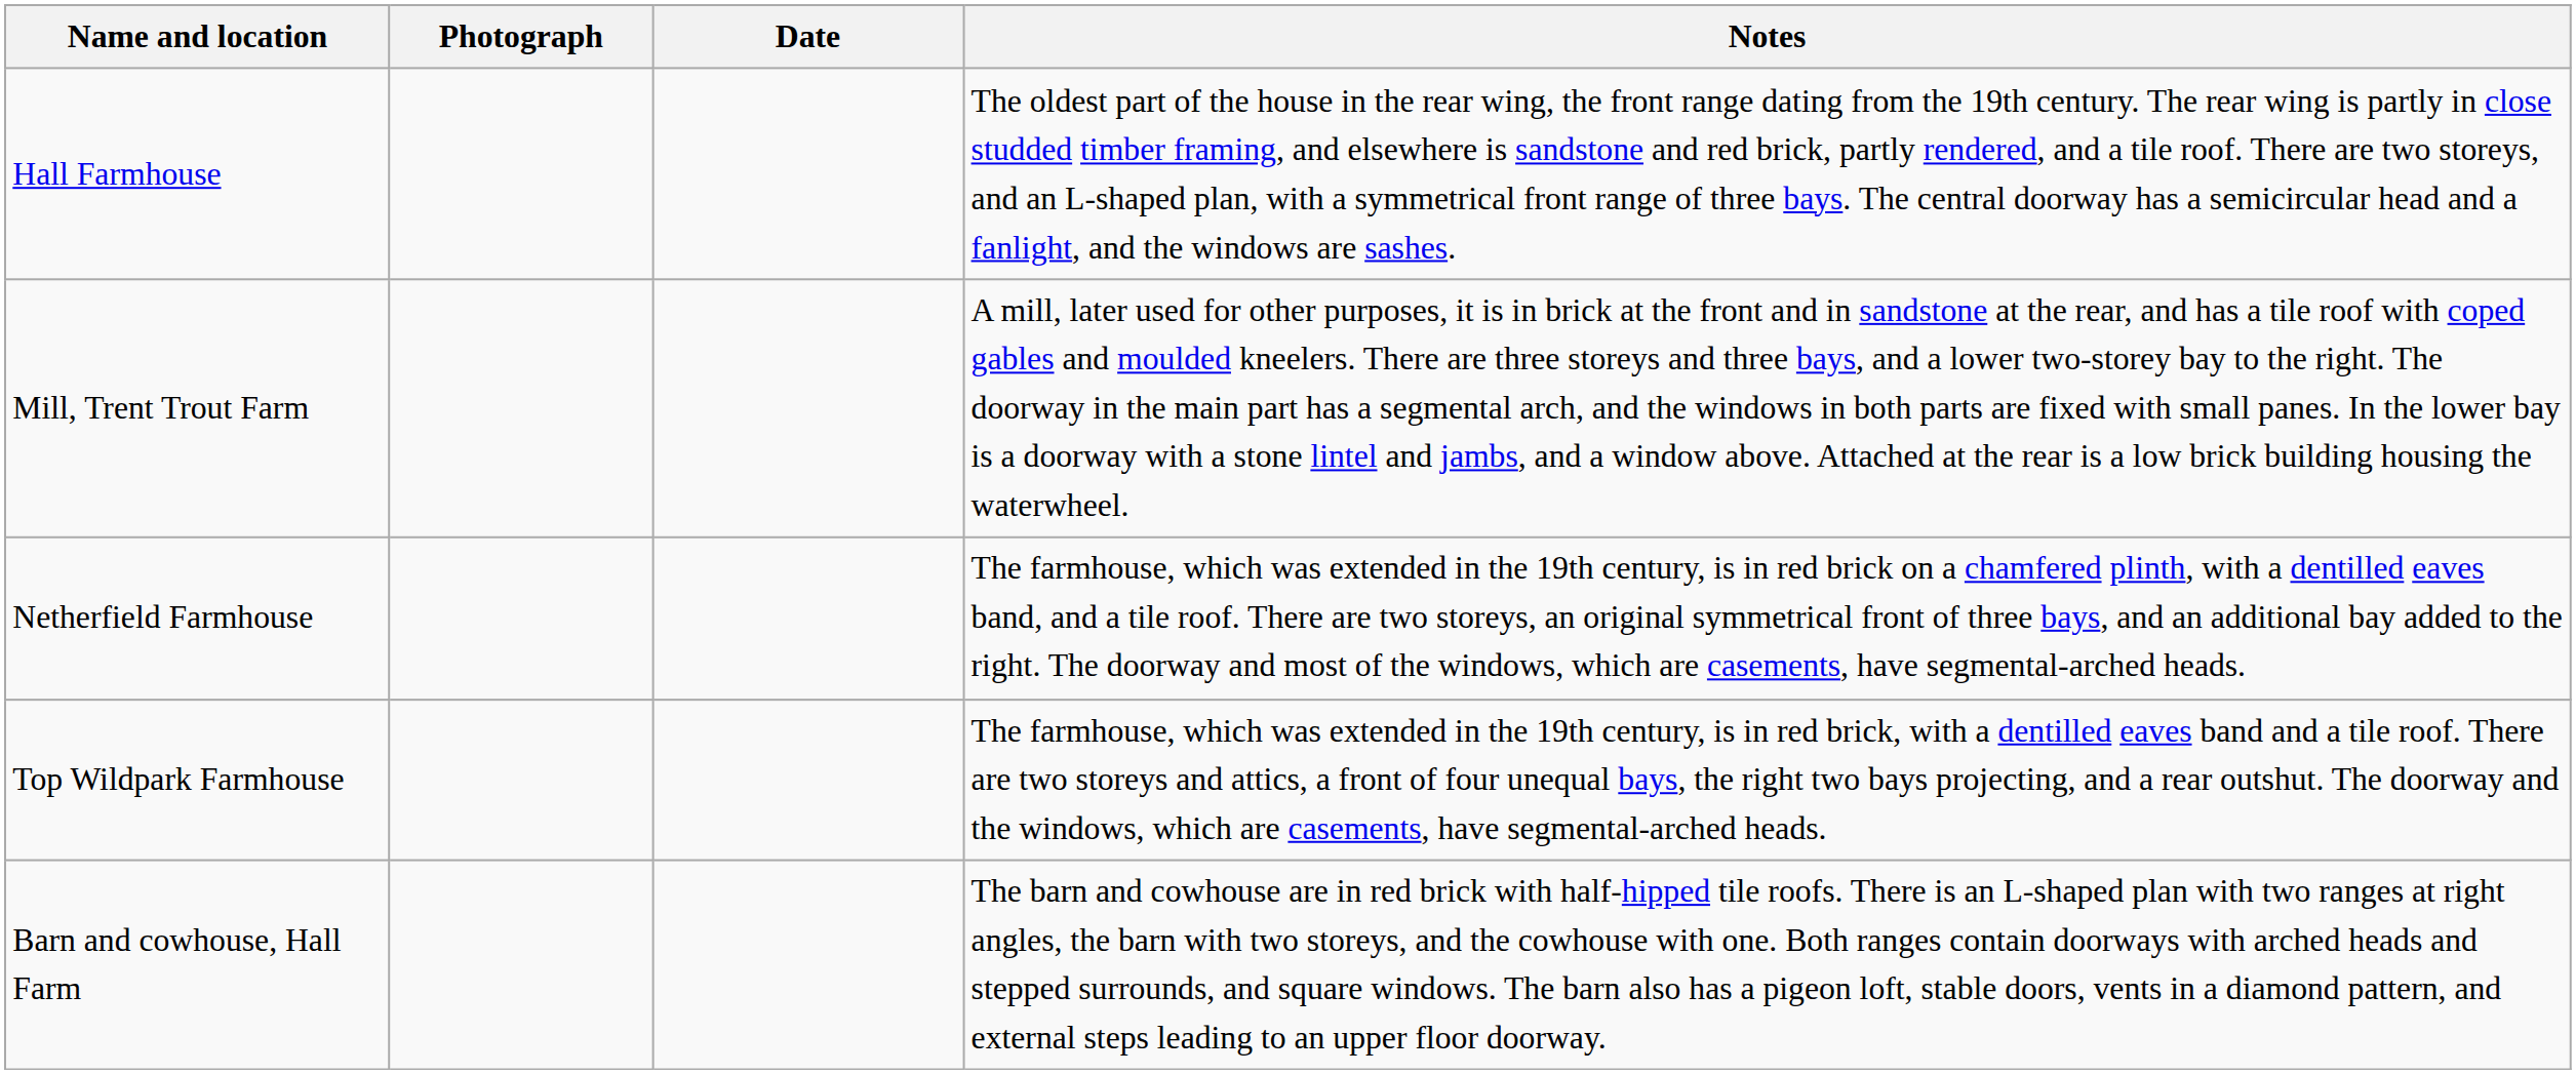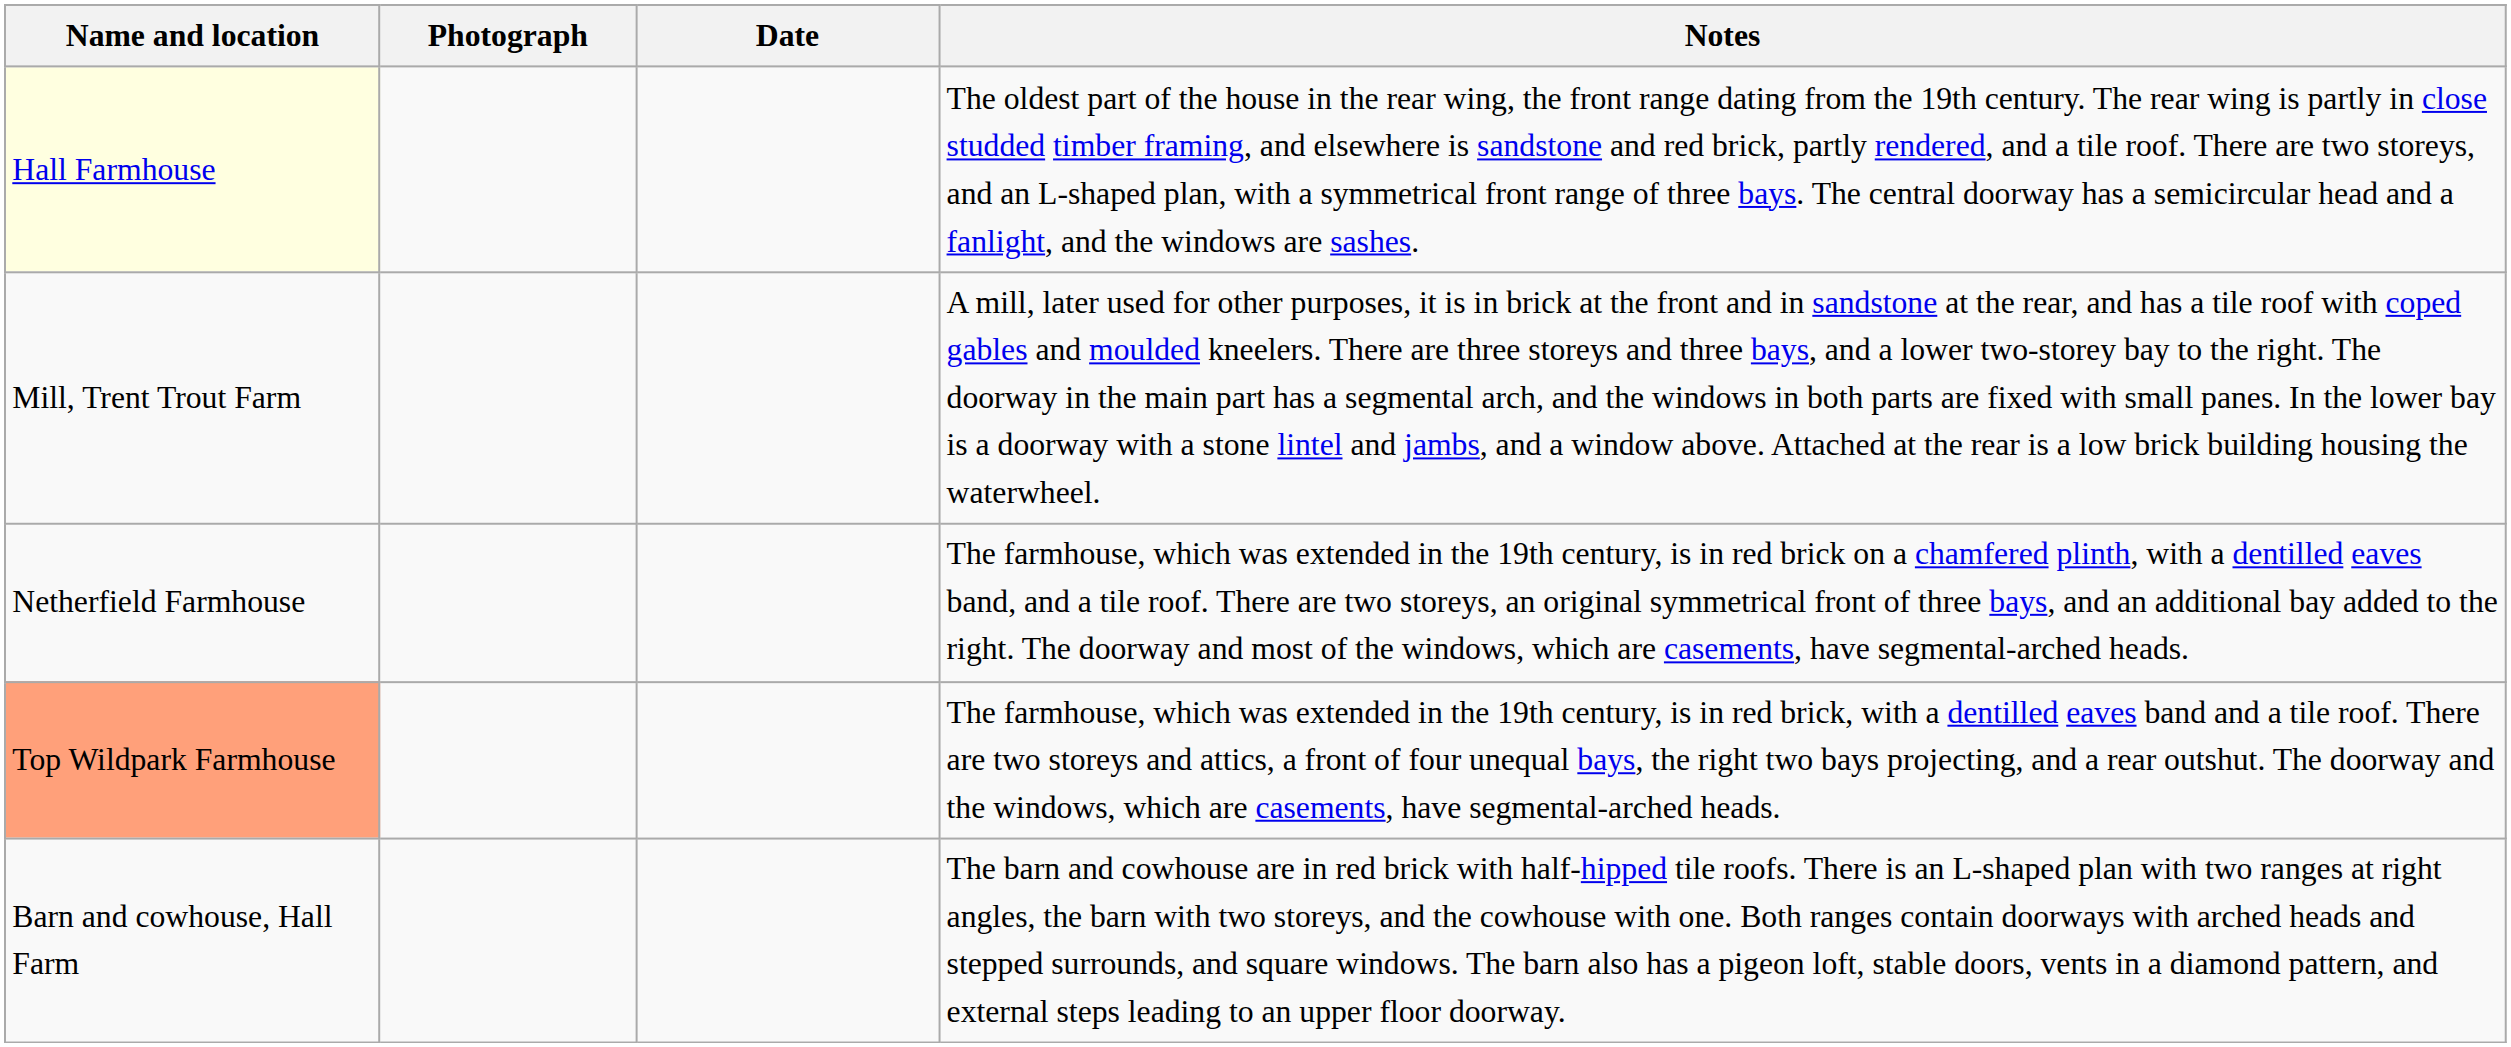Hall Farmhouse | Name and location: no background -> lightyellow background
Top Wildpark Farmhouse | Name and location: no background -> lightsalmon background
